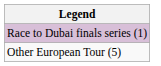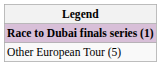row 2 | column 1: normal -> bold
